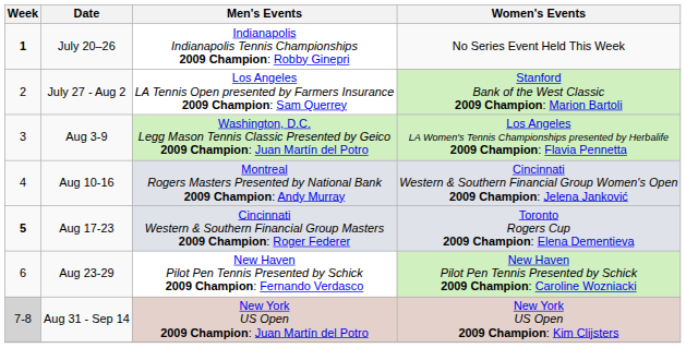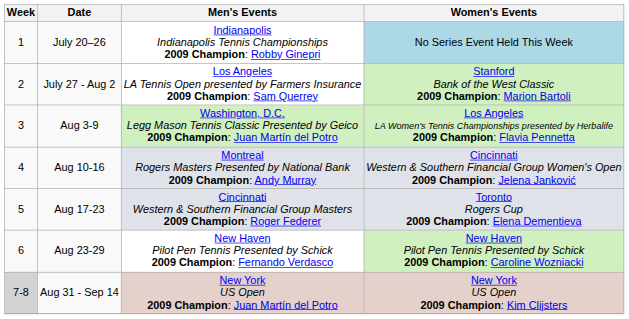July 20–26 | Week: bold -> normal
July 20–26 | Women's Events: no background -> lightblue background
Aug 17-23 | Week: bold -> normal
